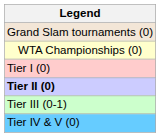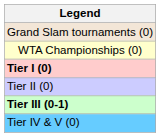Tier I (0) | Legend: normal -> bold
Tier II (0) | Legend: bold -> normal
Tier III (0-1) | Legend: normal -> bold
